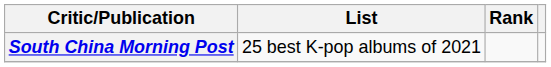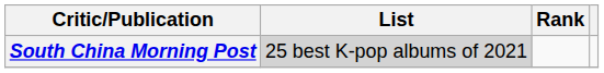South China Morning Post | List: no background -> lightgrey background
